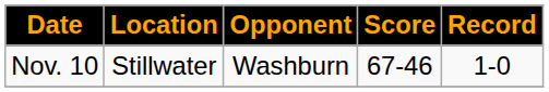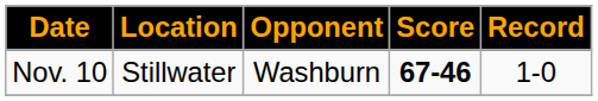Nov. 10 | Score: normal -> bold
